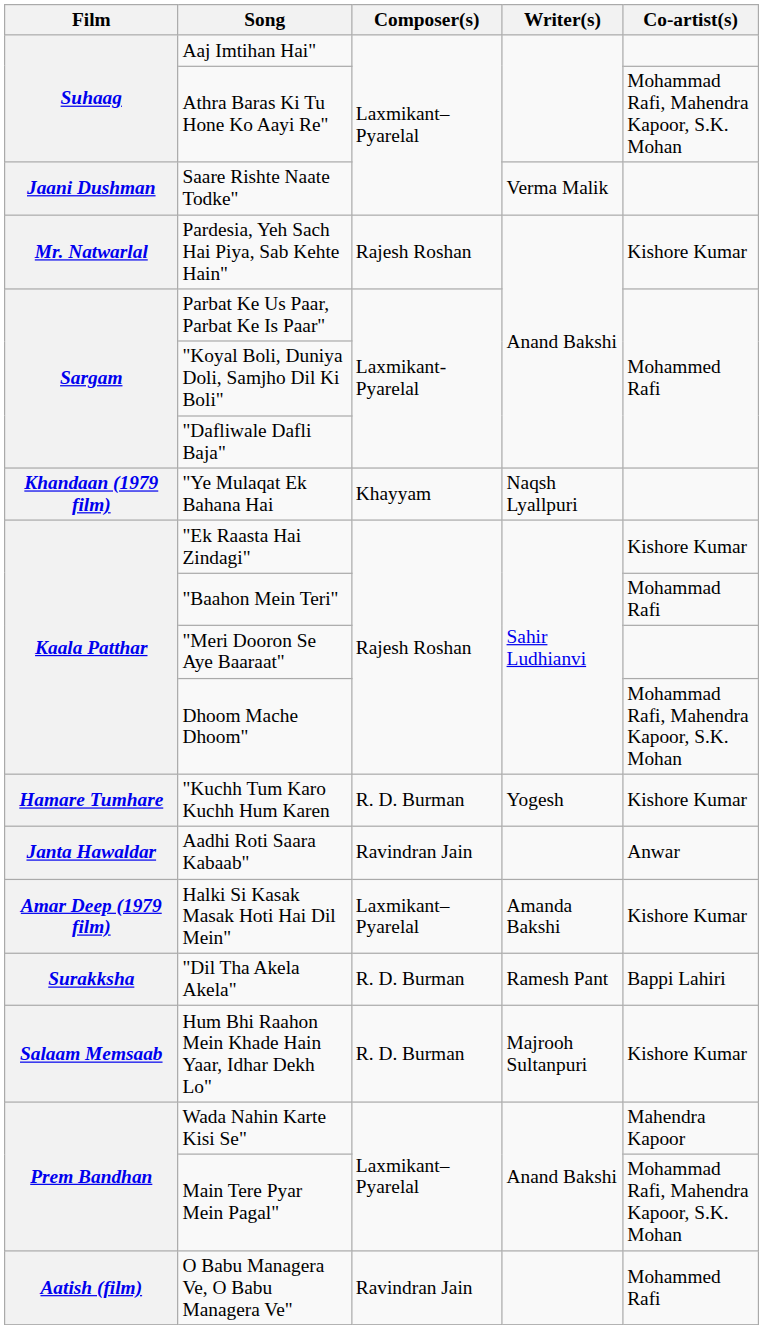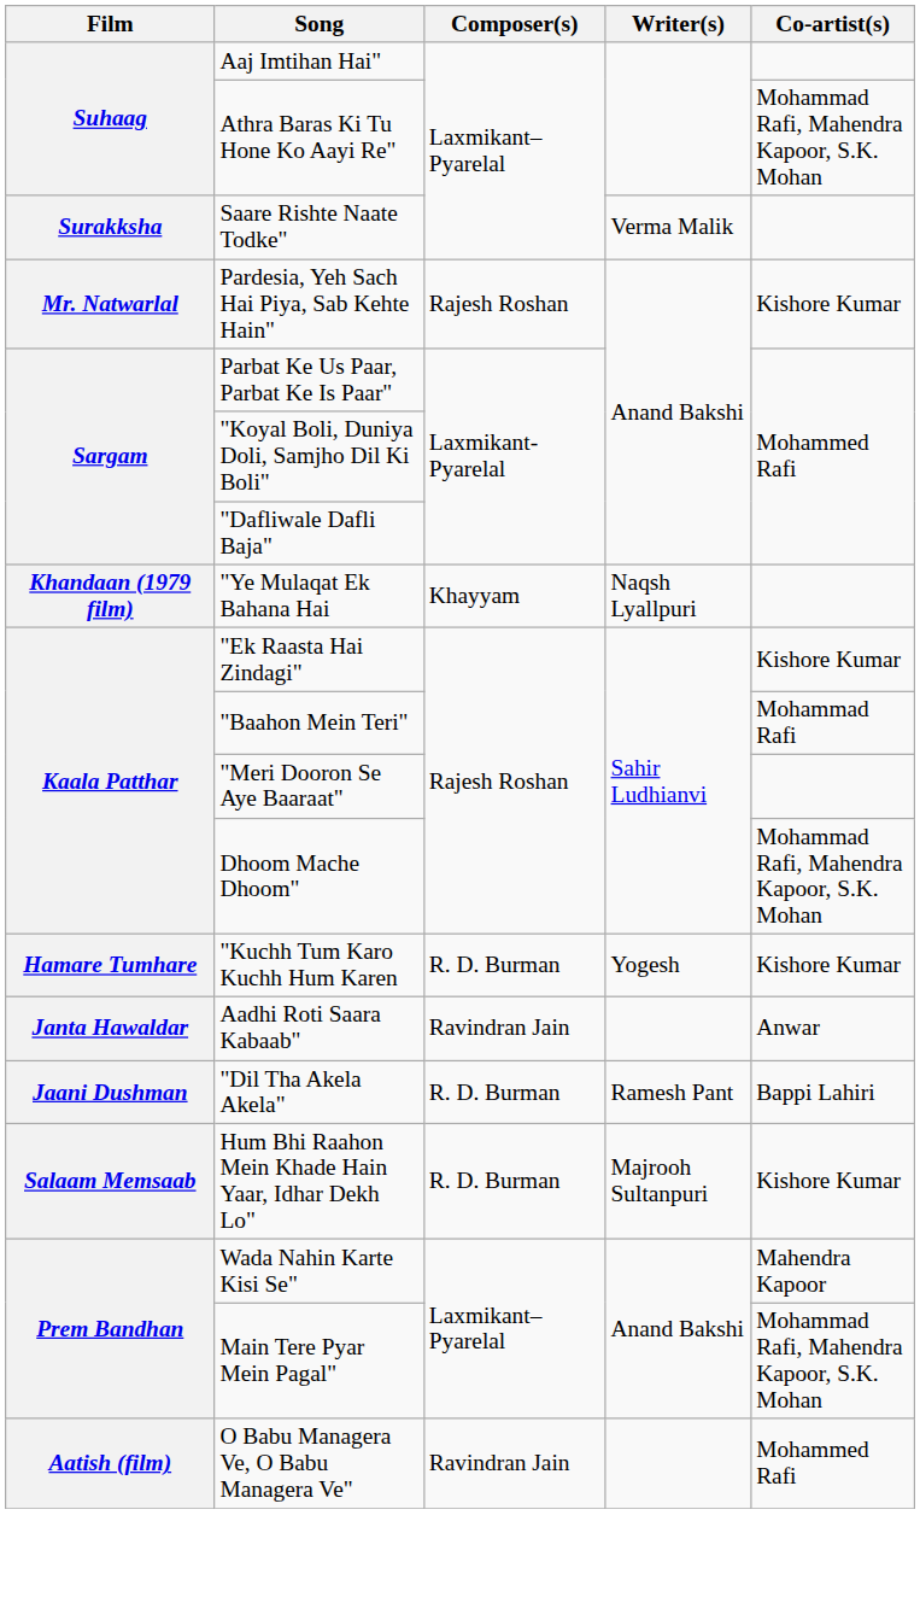Saare Rishte Naate Todke" | Film: Jaani Dushman -> Surakksha
- row: Amar Deep (1979 film) | Halki Si Kasak Masak Hoti Hai Dil Mein" | Laxmikant–Pyarelal | Amanda Bakshi | Kishore Kumar
"Dil Tha Akela Akela" | Film: Surakksha -> Jaani Dushman
